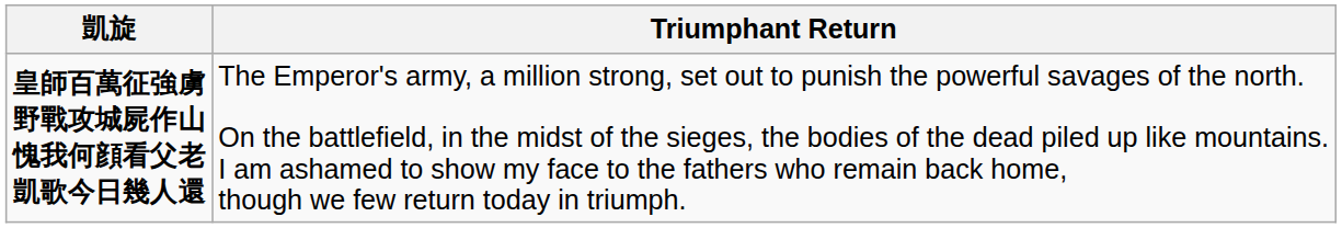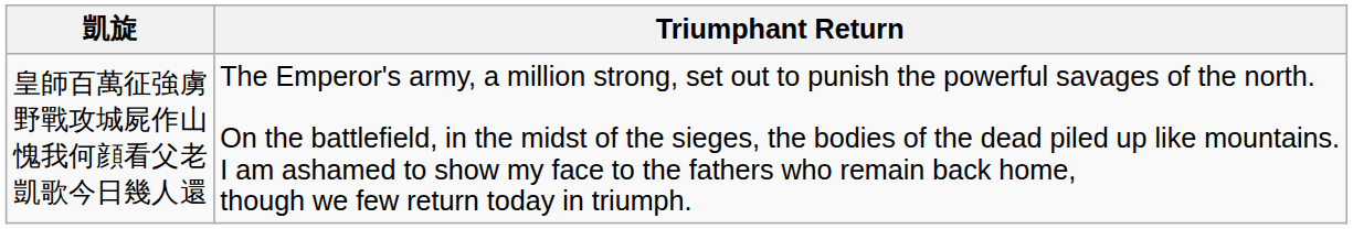皇師百萬征強虜 野戰攻城屍作山 愧我何顔看父老 凱歌今日幾人還 | 凱旋: bold -> normal
